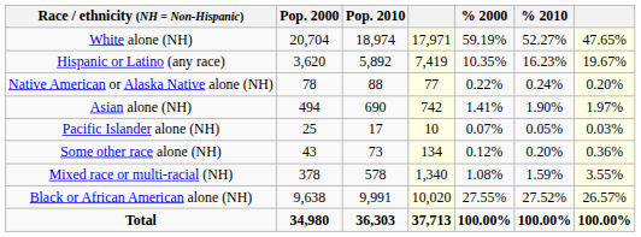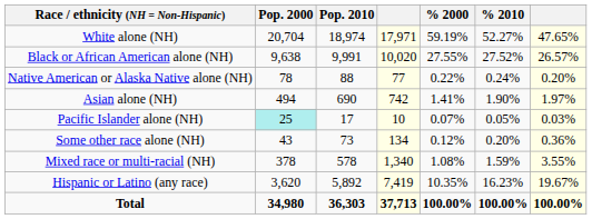rows swapped: Black or African American alone (NH) <-> Hispanic or Latino (any race)
Pacific Islander alone (NH) | Pop. 2000: no background -> paleturquoise background
